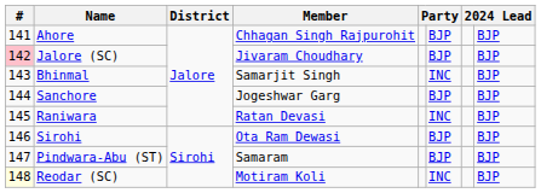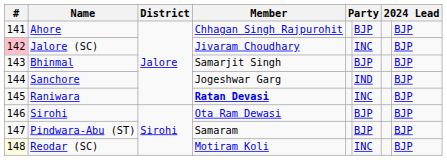Jalore (SC) | column 6: BJP -> INC
Bhinmal | column 6: INC -> BJP
Sanchore | column 6: BJP -> IND
Raniwara | Member: normal -> bold
